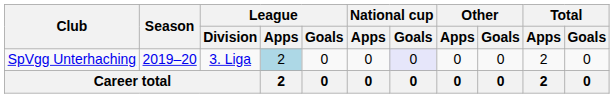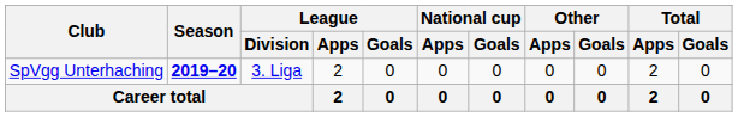SpVgg Unterhaching | Season: normal -> bold
SpVgg Unterhaching | League / Apps: lightblue background -> no background
SpVgg Unterhaching | National cup / Goals: lavender background -> no background
